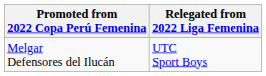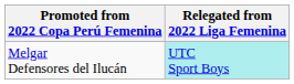Melgar Defensores del Ilucán | Relegated from 2022 Liga Femenina: no background -> paleturquoise background
